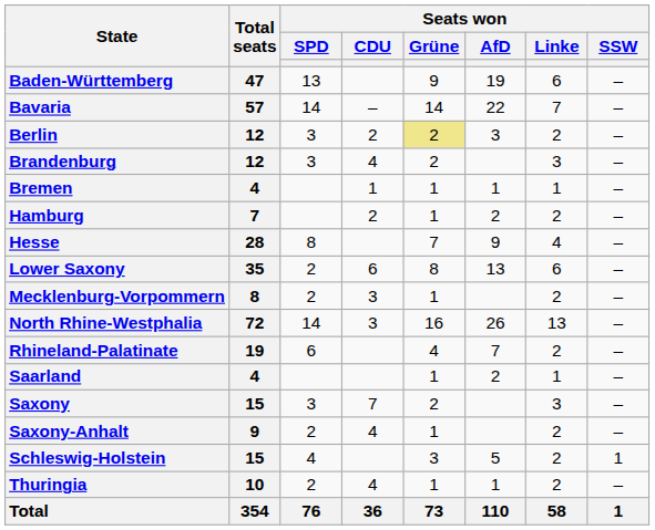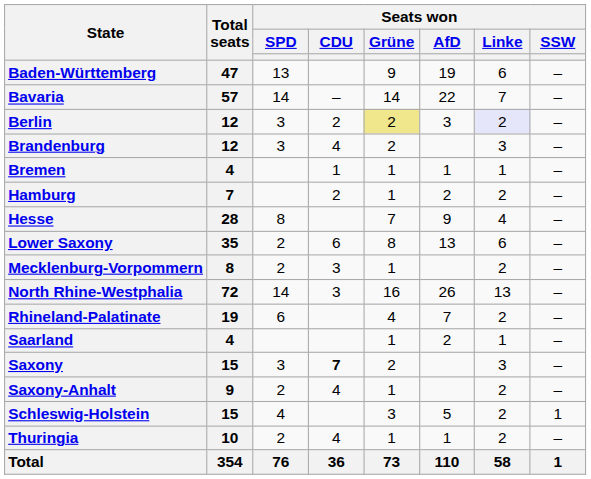Berlin | Seats won / Linke: no background -> lavender background
Saxony | Seats won / CDU: normal -> bold
